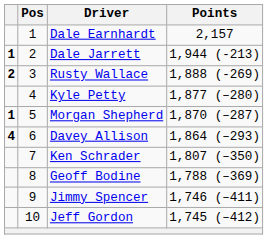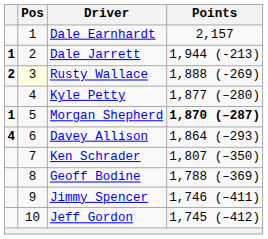Rusty Wallace | Pos: no background -> lightyellow background
Morgan Shepherd | Points: normal -> bold
